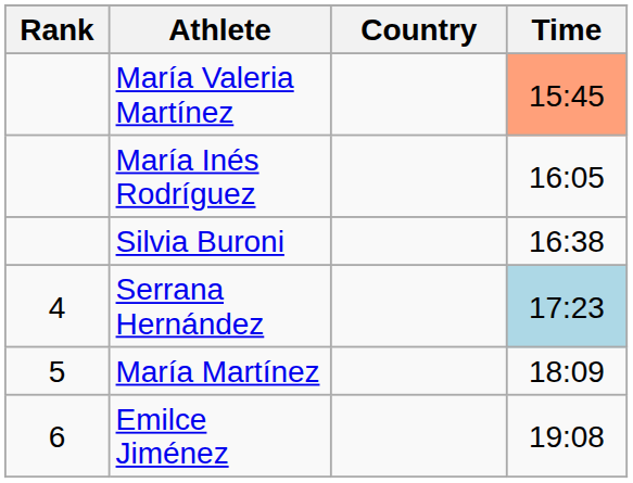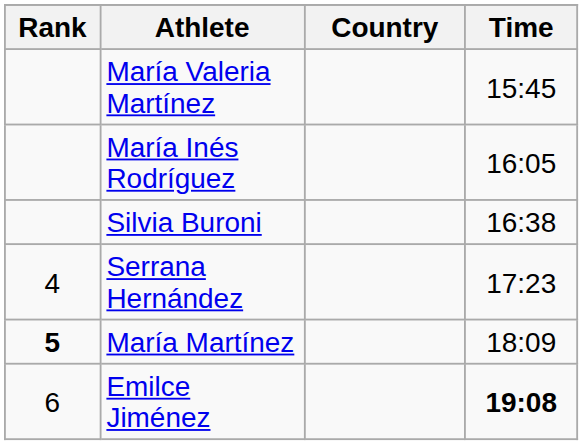María Valeria Martínez | Time: lightsalmon background -> no background
Serrana Hernández | Time: lightblue background -> no background
María Martínez | Rank: normal -> bold
Emilce Jiménez | Time: normal -> bold
